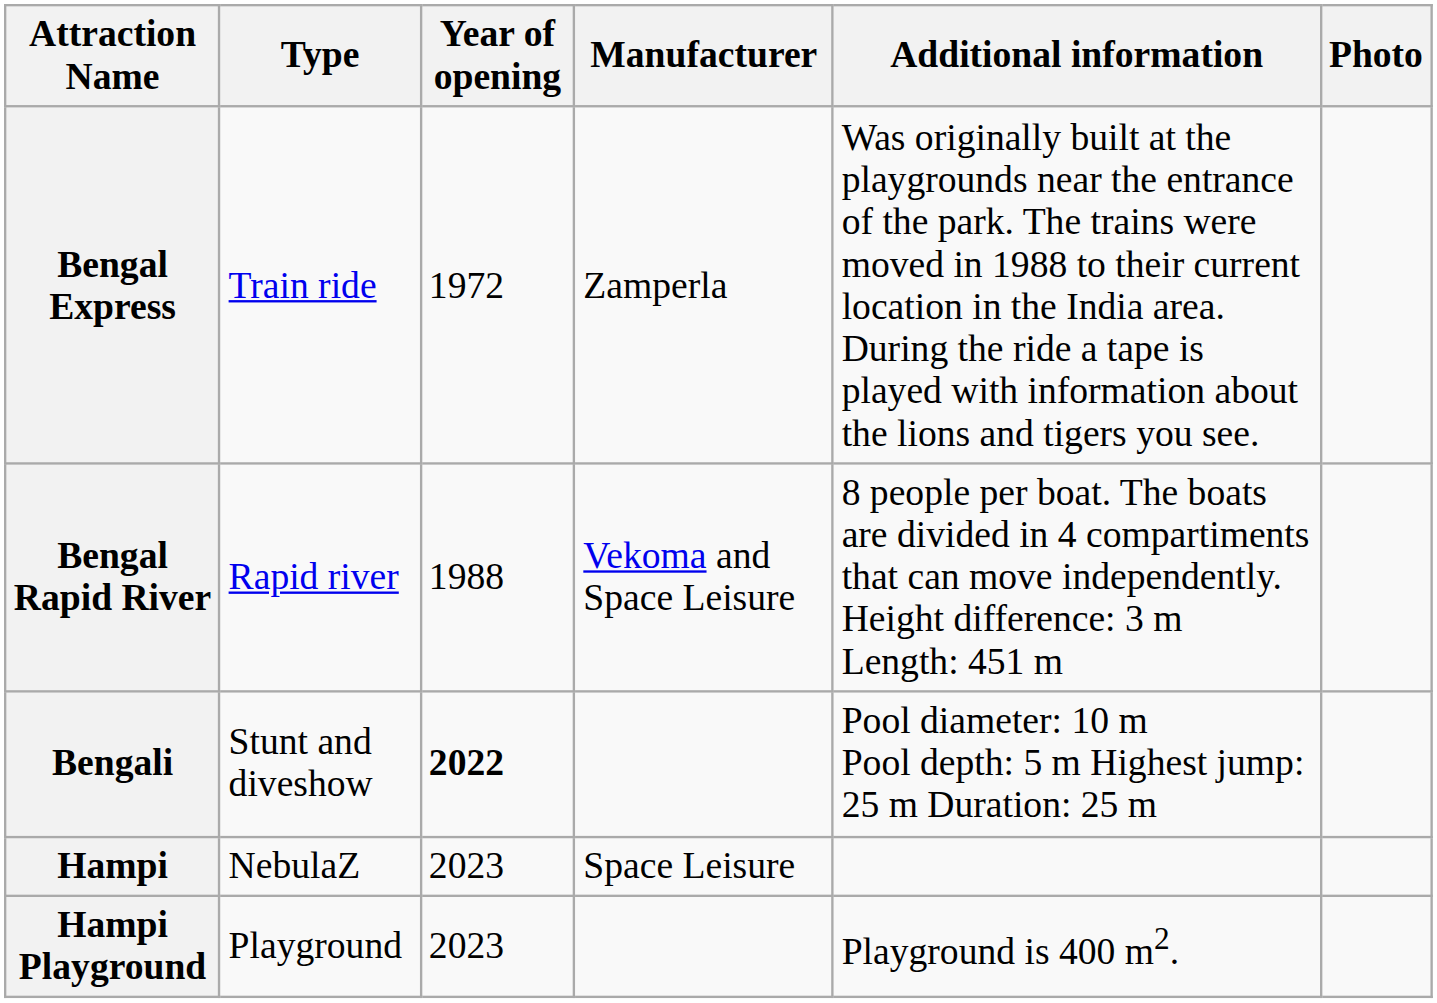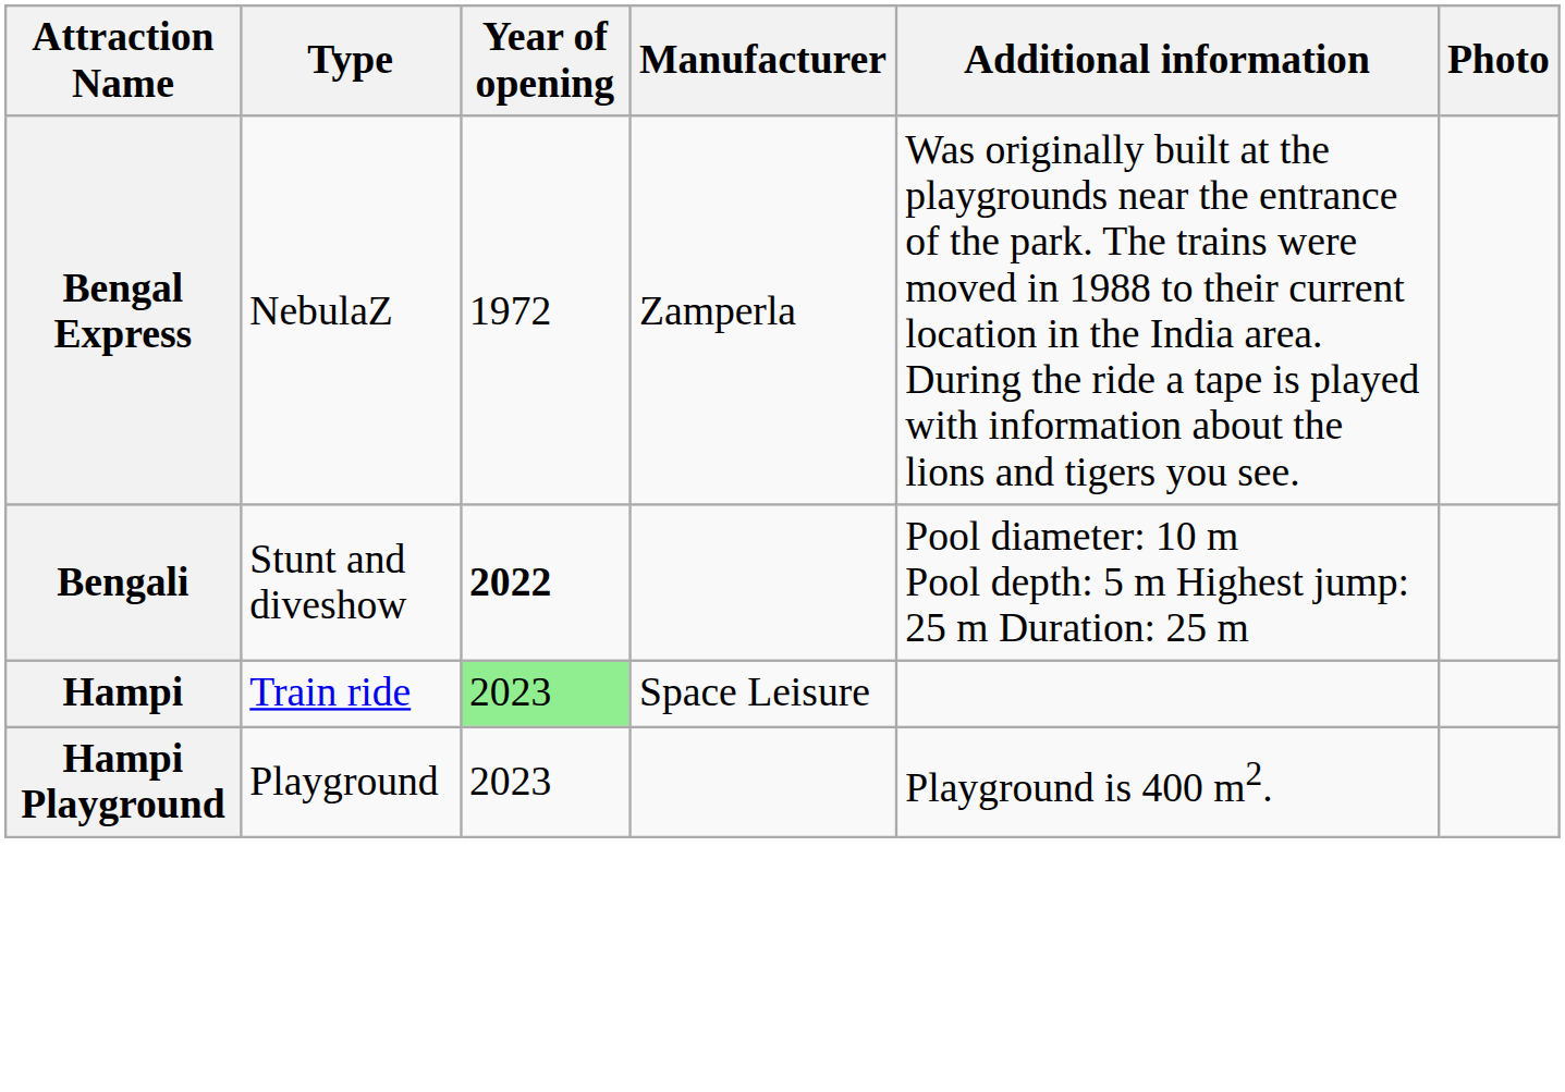Bengal Express | Type: Train ride -> NebulaZ
- row: Bengal Rapid River | Rapid river | 1988 | Vekoma and Space Leisure | 8 people per boat. The boats are divided in 4 compartiments that can move independently. Height difference: 3 m Length: 451 m
Hampi | Type: NebulaZ -> Train ride
Hampi | Year of opening: no background -> lightgreen background
